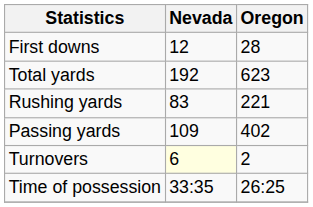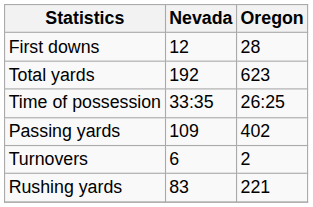rows swapped: Rushing yards <-> Time of possession
Turnovers | Nevada: lightyellow background -> no background
